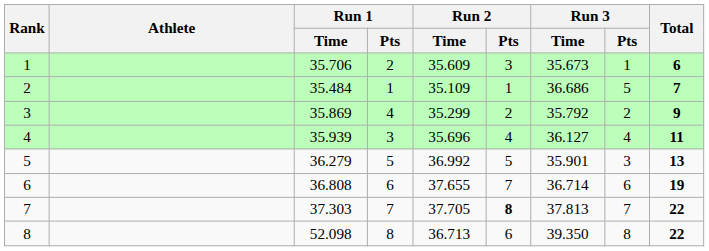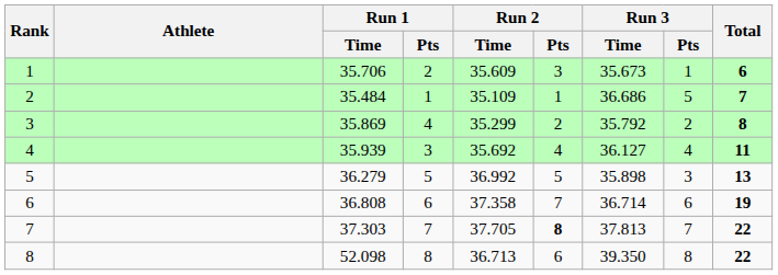row 5 | Total: 9 -> 8
row 6 | Run 2 / Time: 35.696 -> 35.692
row 7 | Run 3 / Time: 35.901 -> 35.898
row 8 | Run 2 / Time: 37.655 -> 37.358
